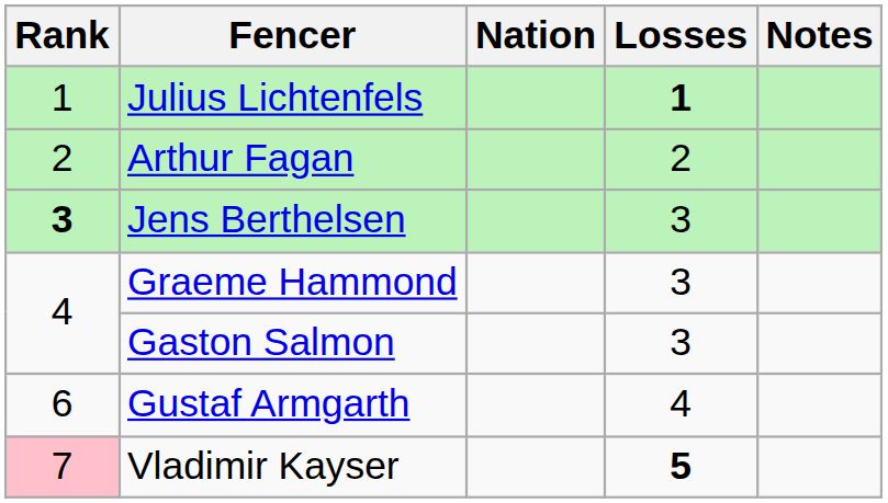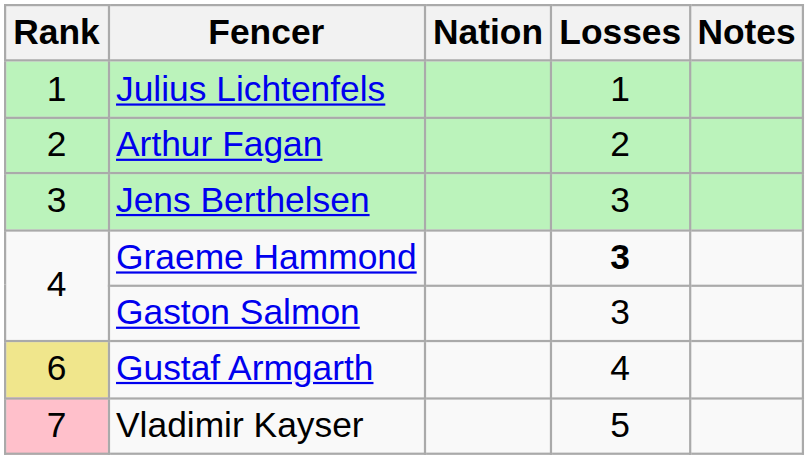Julius Lichtenfels | Losses: bold -> normal
Jens Berthelsen | Rank: bold -> normal
Graeme Hammond | Losses: normal -> bold
Gustaf Armgarth | Rank: no background -> khaki background
Vladimir Kayser | Losses: bold -> normal
